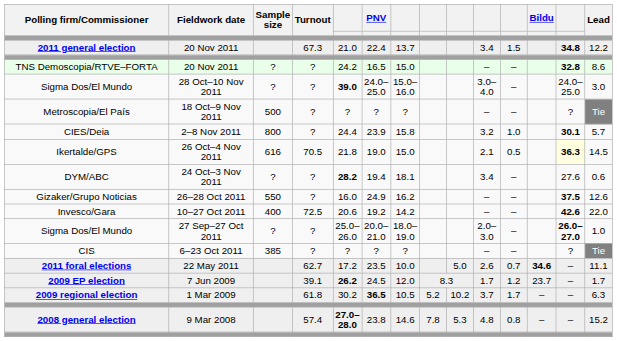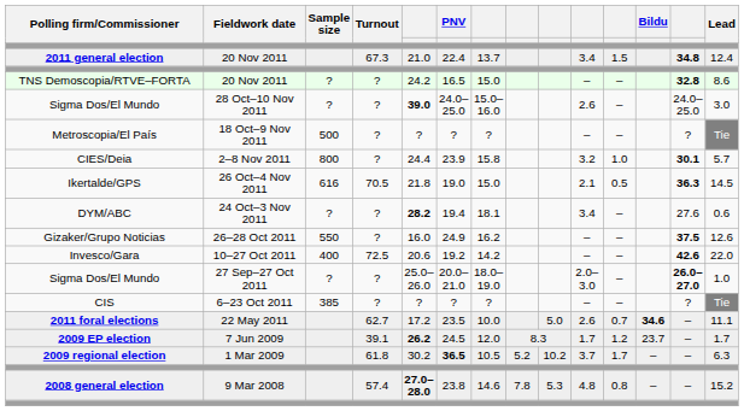2011 general election | Lead: 12.2 -> 12.4
Sigma Dos/El Mundo / 28 Oct–10 Nov 2011 | column 10: 3.0– 4.0 -> 2.6
Ikertalde/GPS | column 13: lightyellow background -> no background
